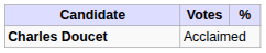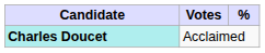Charles Doucet | Candidate: no background -> paleturquoise background
